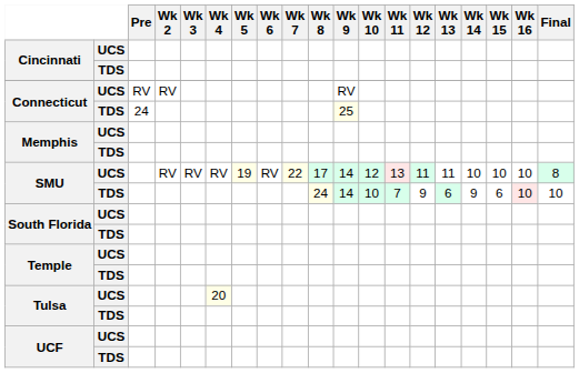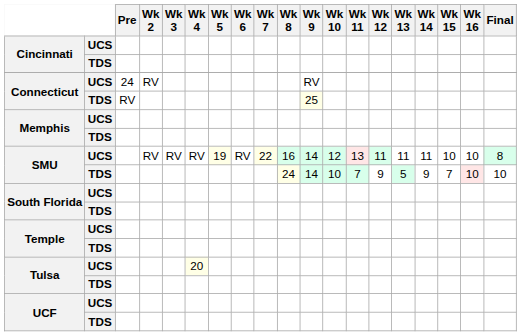Connecticut / UCS | Pre: RV -> 24
Connecticut / TDS | Pre: 24 -> RV
SMU / UCS | Wk 8: 17 -> 16
SMU / UCS | Wk 14: 10 -> 11
SMU / TDS | Wk 13: 6 -> 5
SMU / TDS | Wk 15: 6 -> 7
